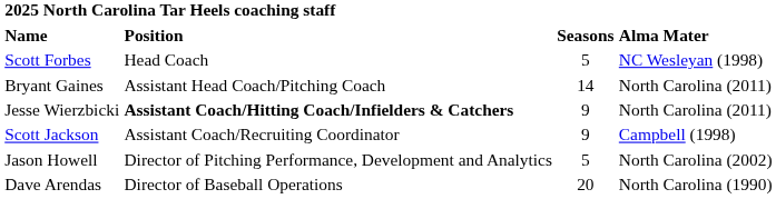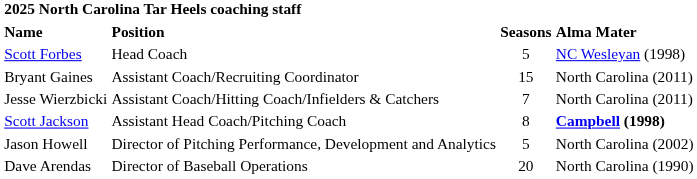Bryant Gaines | Position: Assistant Head Coach/Pitching Coach -> Assistant Coach/Recruiting Coordinator
Bryant Gaines | Seasons: 14 -> 15
Jesse Wierzbicki | Position: bold -> normal
Jesse Wierzbicki | Seasons: 9 -> 7
Scott Jackson | Position: Assistant Coach/Recruiting Coordinator -> Assistant Head Coach/Pitching Coach
Scott Jackson | Seasons: 9 -> 8
Scott Jackson | Alma Mater: normal -> bold
